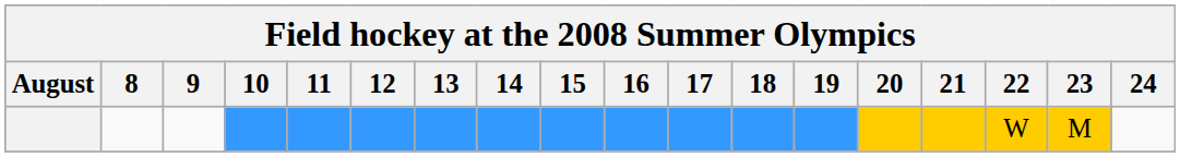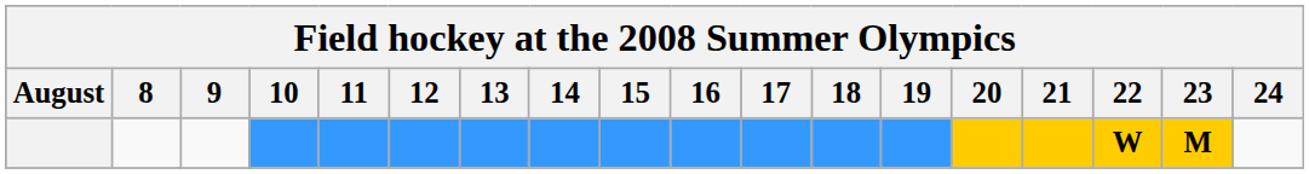row 3 | 22: normal -> bold
row 3 | 23: normal -> bold
